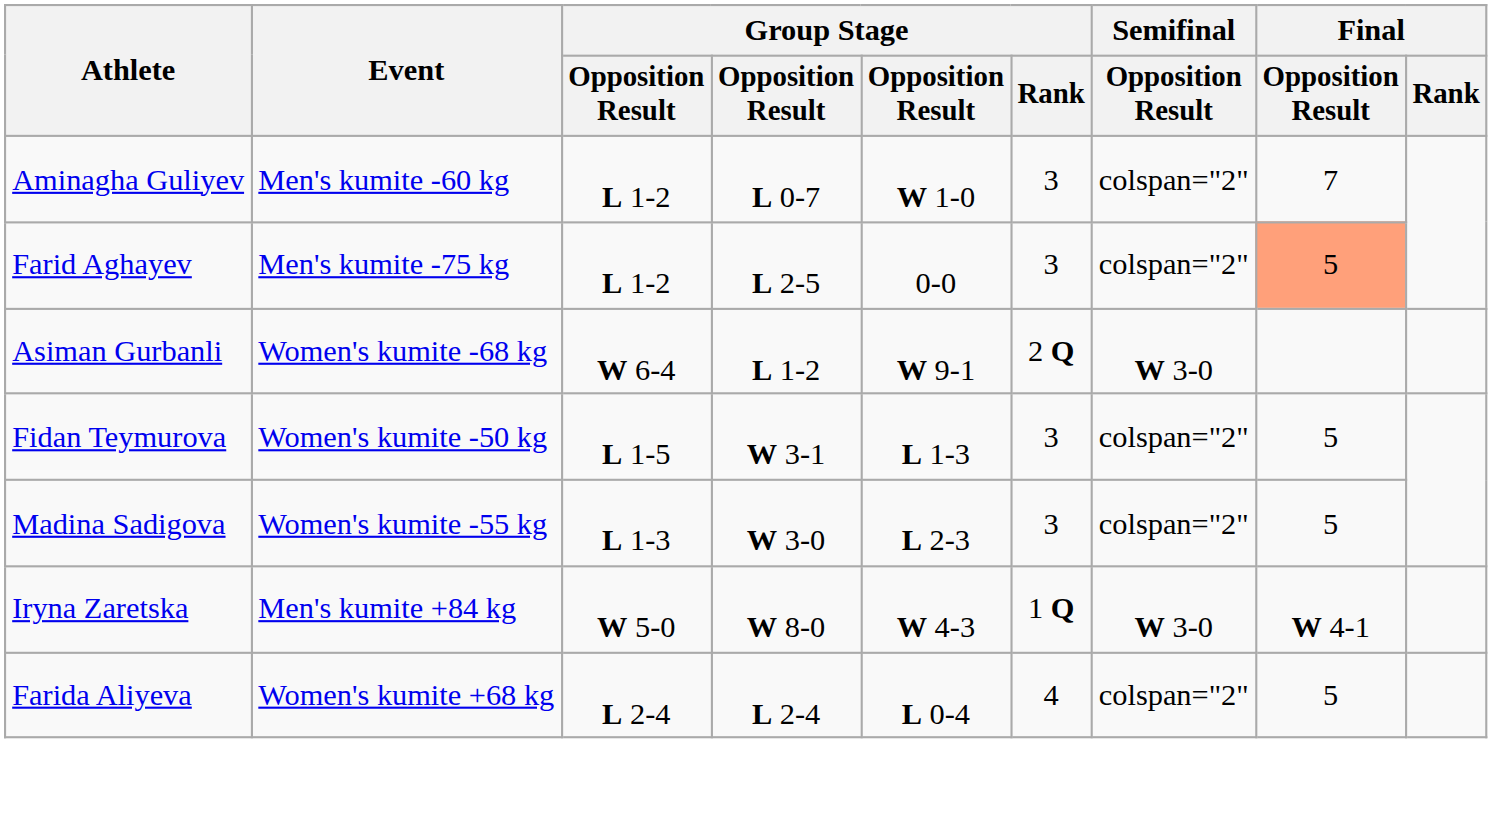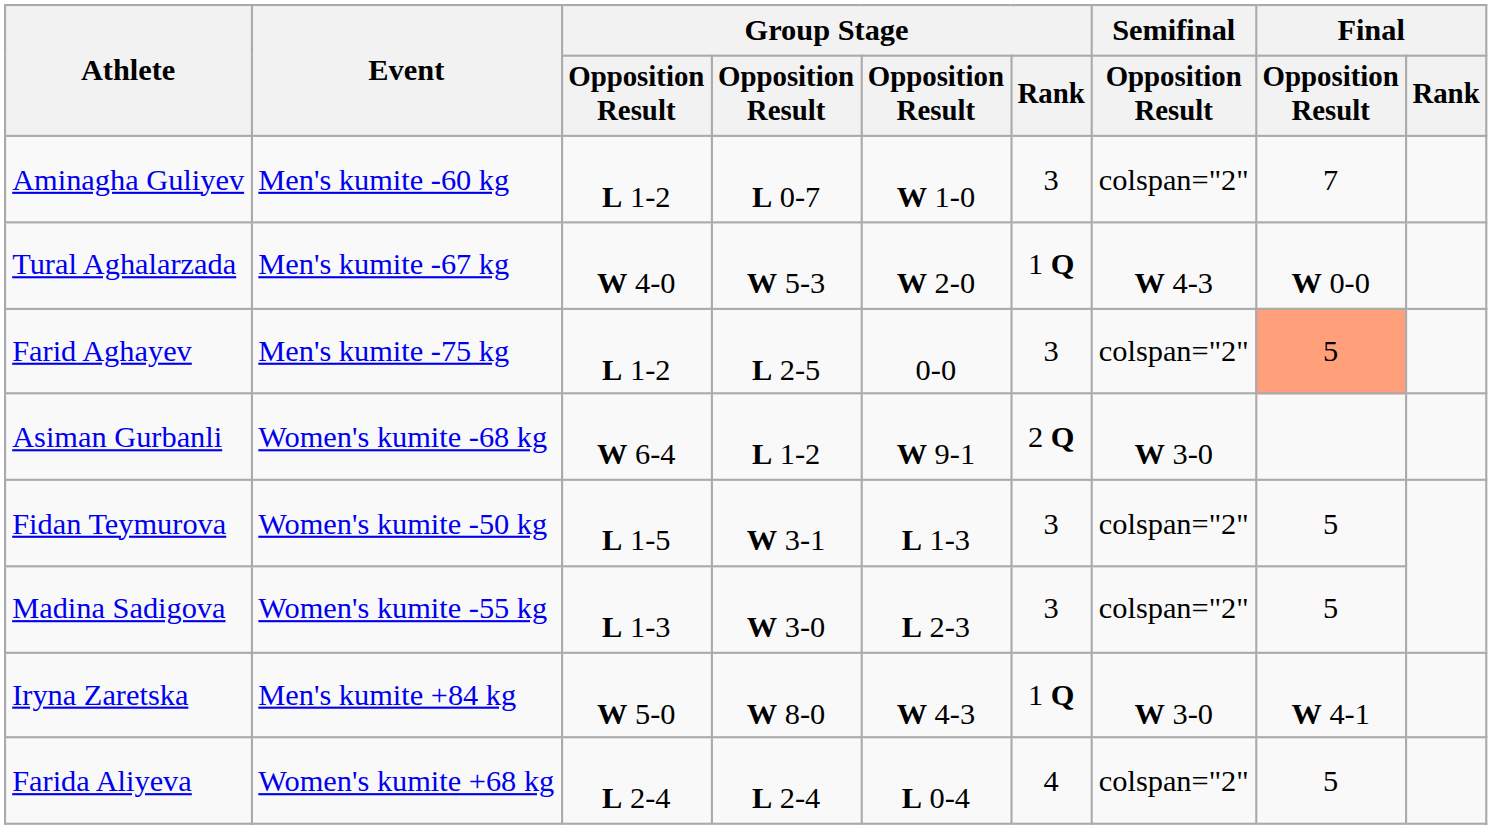+ row: Tural Aghalarzada | Men's kumite -67 kg | W 4-0 | W 5-3 | W 2-0 | 1 Q | W 4-3 | W 0-0
